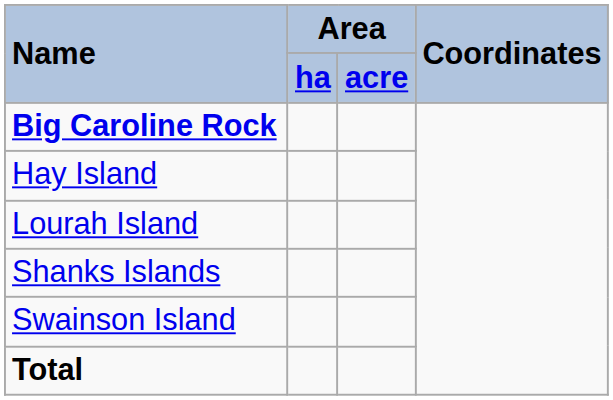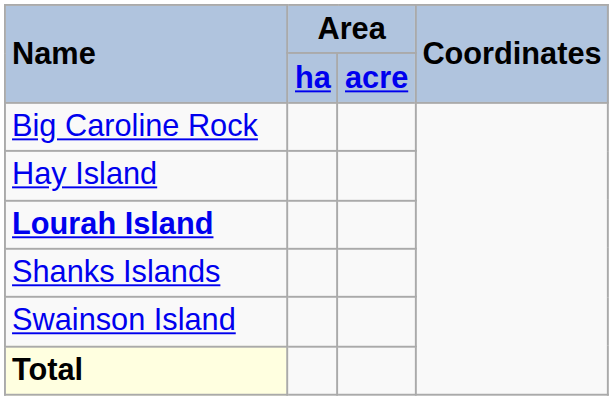Big Caroline Rock | Name: bold -> normal
Lourah Island | Name: normal -> bold
Total | Name: no background -> lightyellow background
